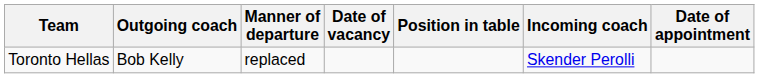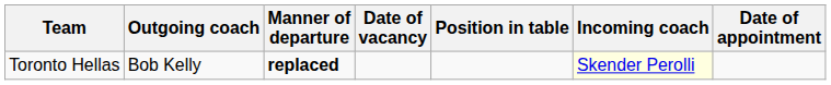Toronto Hellas | Manner of departure: normal -> bold
Toronto Hellas | Incoming coach: no background -> lightyellow background
